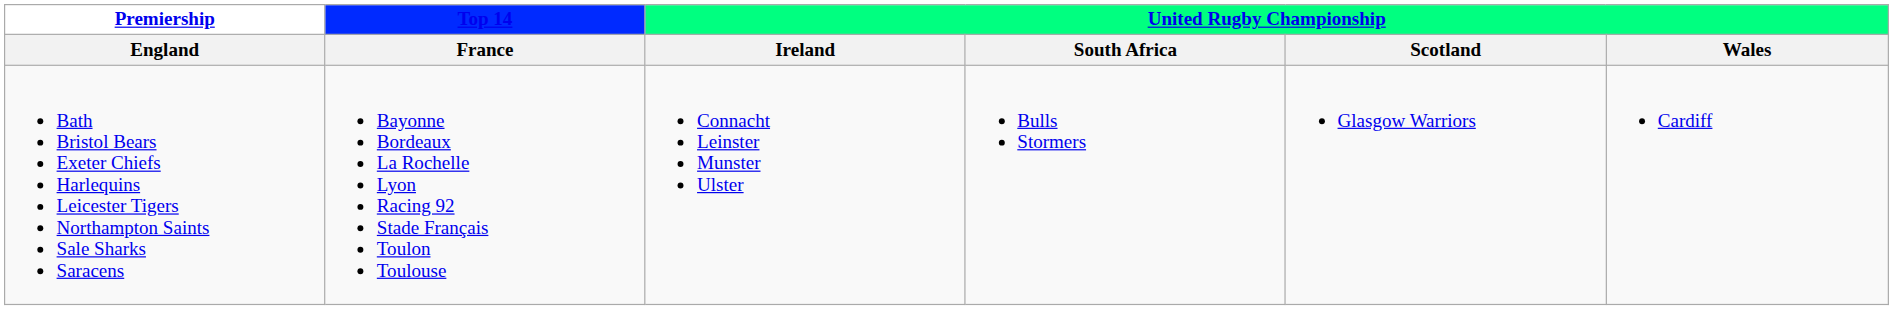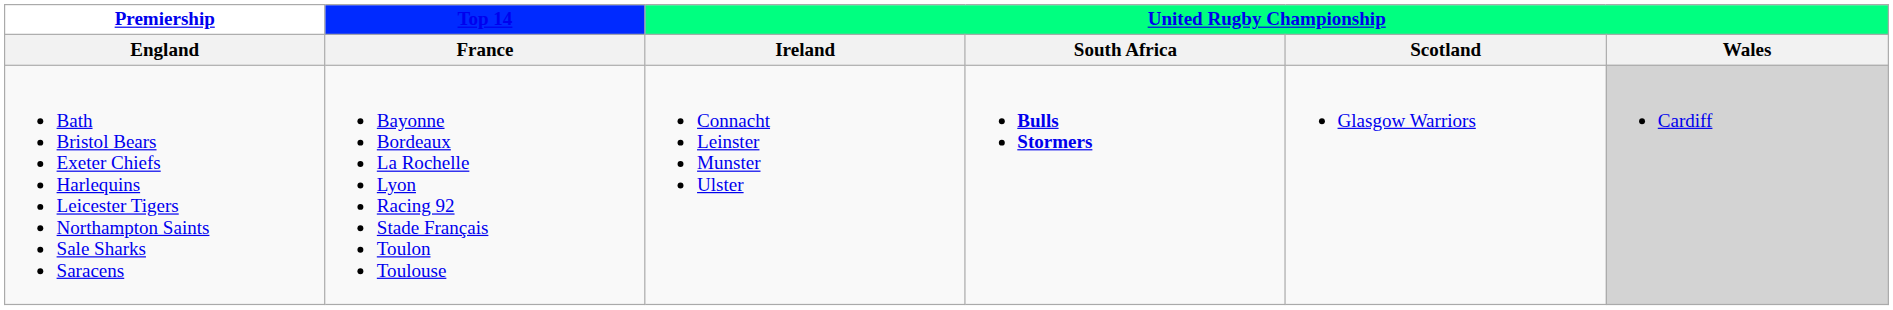row 3 | United Rugby Championship / South Africa: normal -> bold
row 3 | United Rugby Championship / Wales: no background -> lightgrey background
